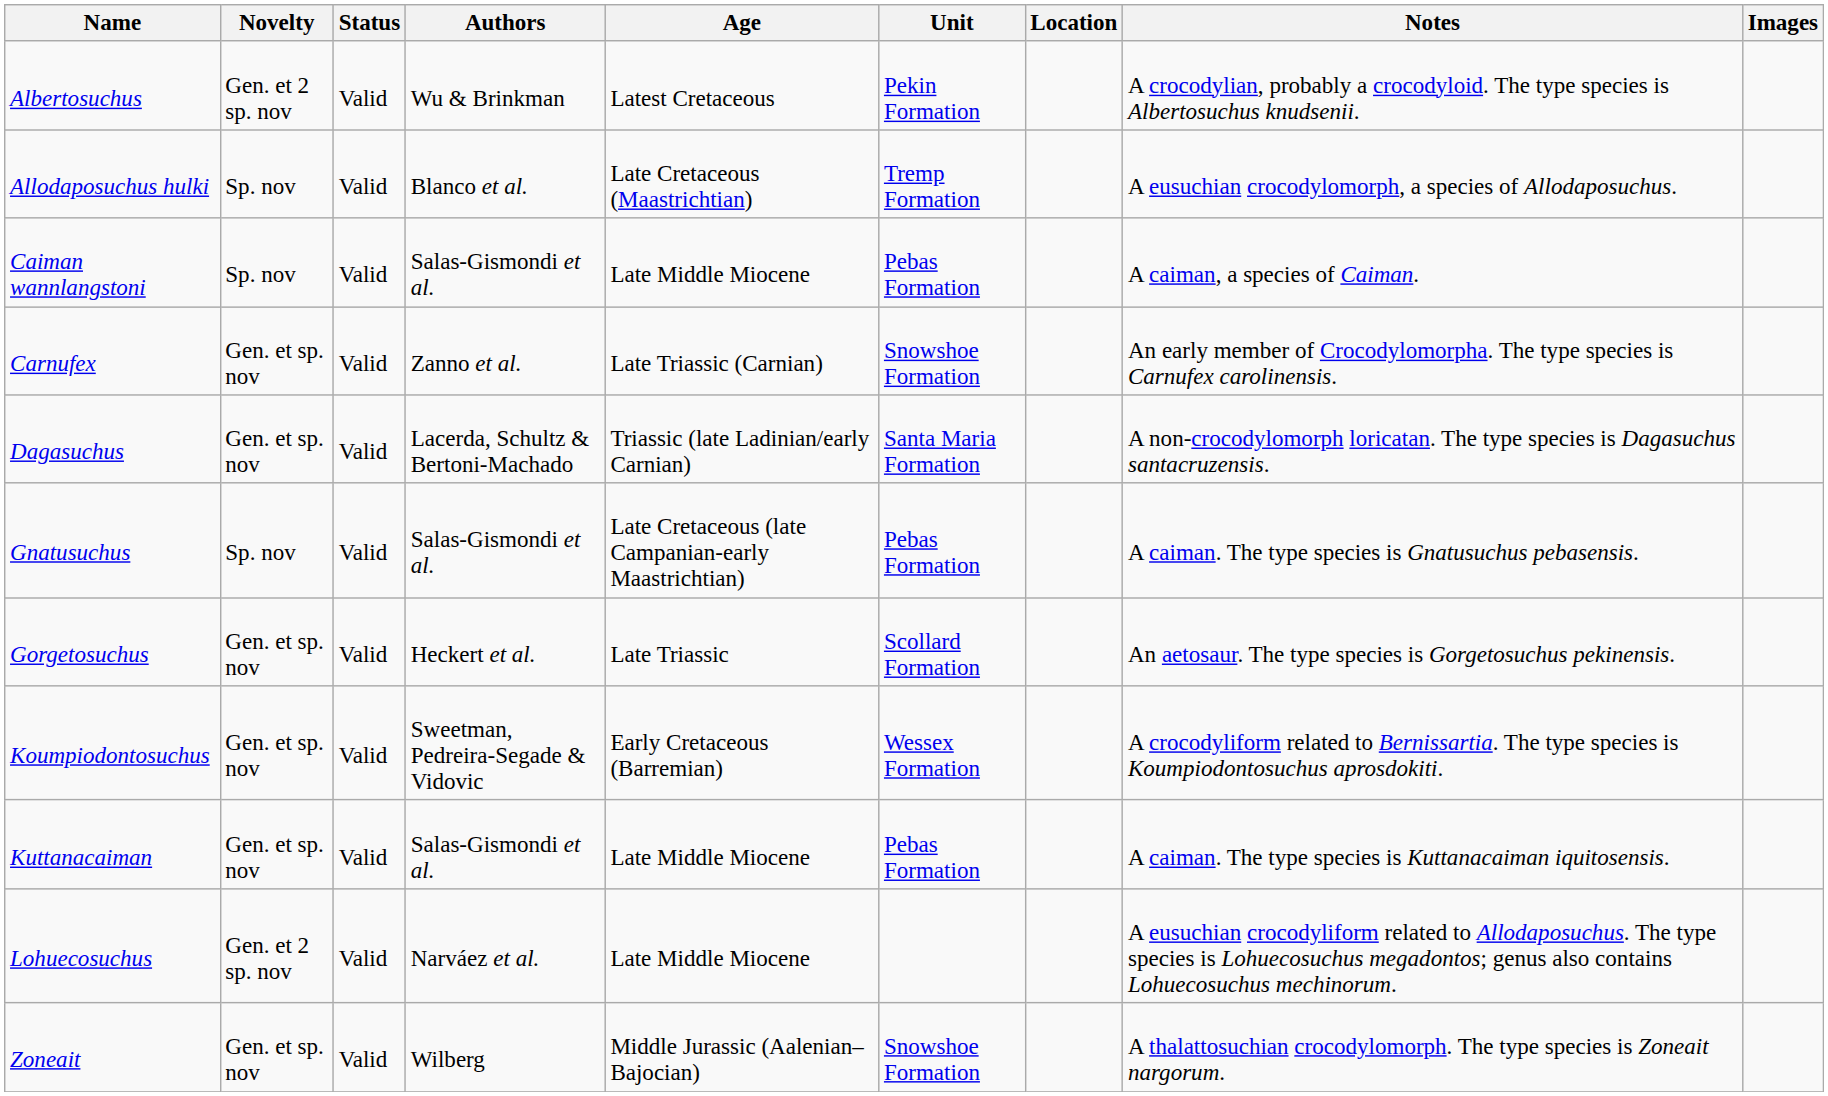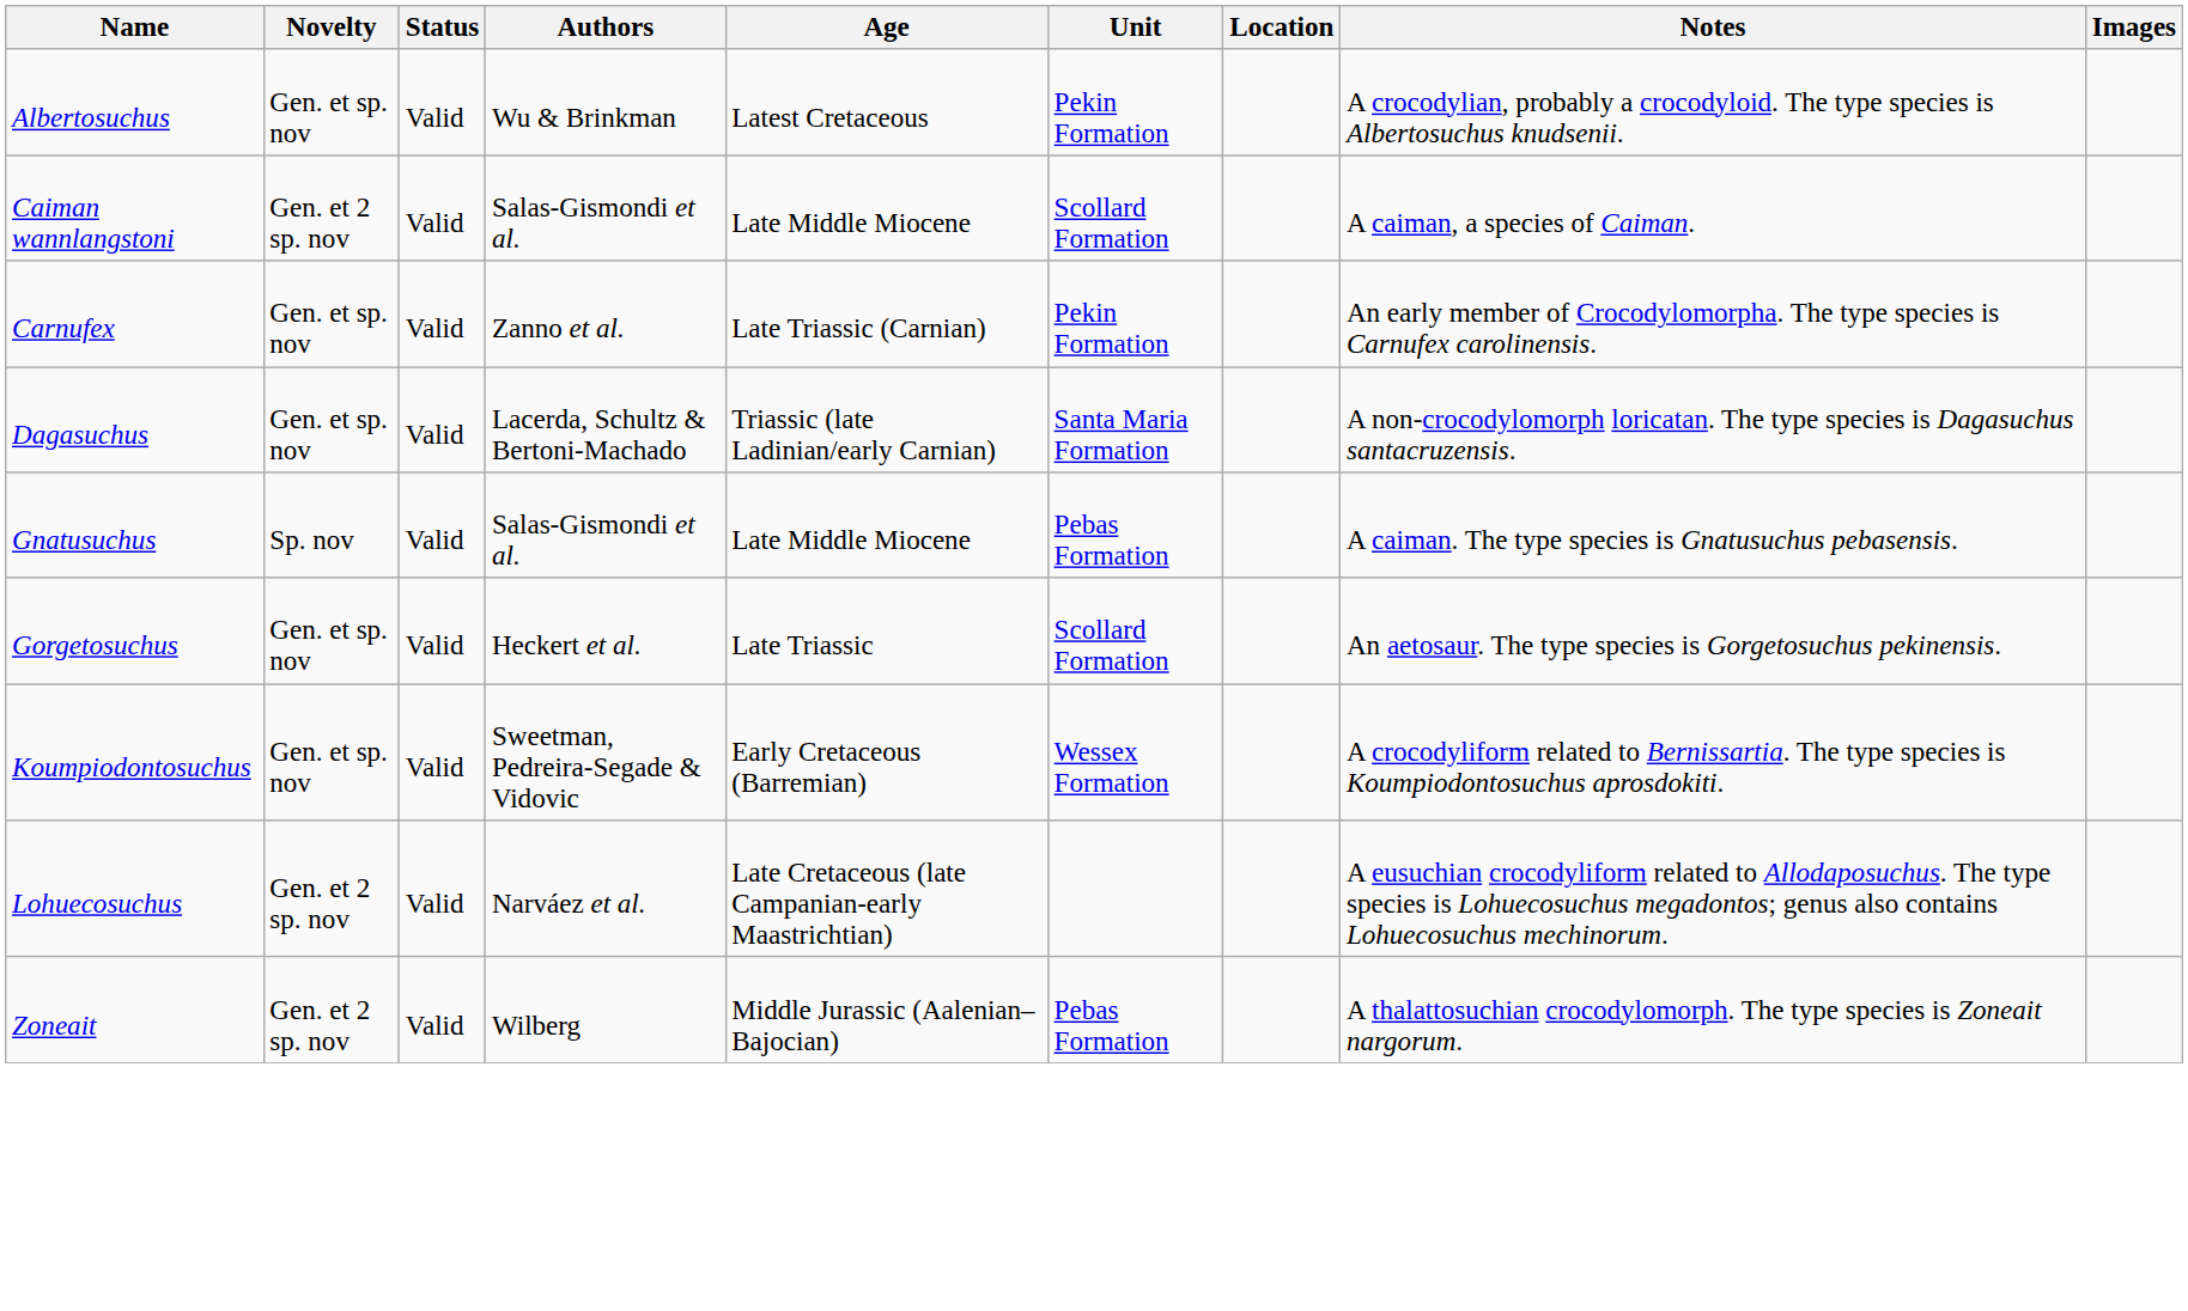Albertosuchus | Novelty: Gen. et 2 sp. nov -> Gen. et sp. nov
- row: Allodaposuchus hulki | Sp. nov | Valid | Blanco et al. | Late Cretaceous (Maastrichtian) | Tremp Formation | A eusuchian crocodylomorph, a species of Allodaposuchus.
Caiman wannlangstoni | Novelty: Sp. nov -> Gen. et 2 sp. nov
Caiman wannlangstoni | Unit: Pebas Formation -> Scollard Formation
Carnufex | Unit: Snowshoe Formation -> Pekin Formation
Gnatusuchus | Age: Late Cretaceous (late Campanian-early Maastrichtian) -> Late Middle Miocene
- row: Kuttanacaiman | Gen. et sp. nov | Valid | Salas-Gismondi et al. | Late Middle Miocene | Pebas Formation | A caiman. The type species is Kuttanacaiman iquitosensis.
Lohuecosuchus | Age: Late Middle Miocene -> Late Cretaceous (late Campanian-early Maastrichtian)
Zoneait | Novelty: Gen. et sp. nov -> Gen. et 2 sp. nov
Zoneait | Unit: Snowshoe Formation -> Pebas Formation
